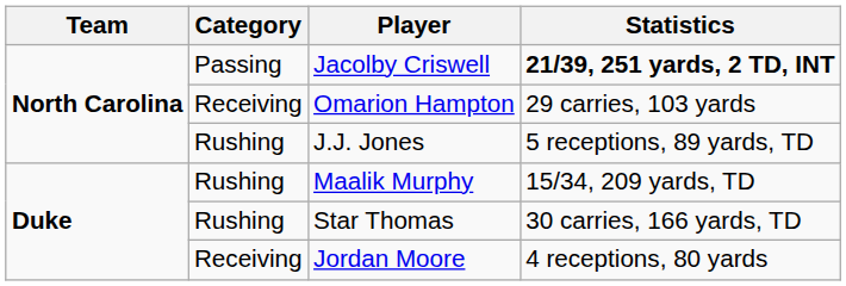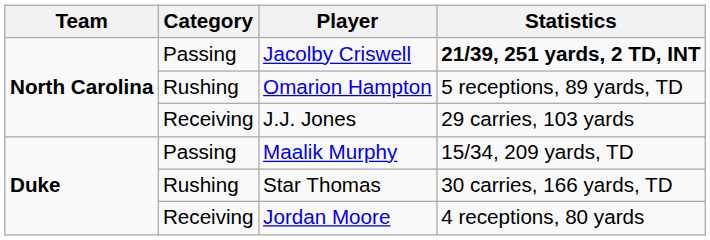Omarion Hampton | Category: Receiving -> Rushing
Omarion Hampton | Statistics: 29 carries, 103 yards -> 5 receptions, 89 yards, TD
J.J. Jones | Category: Rushing -> Receiving
J.J. Jones | Statistics: 5 receptions, 89 yards, TD -> 29 carries, 103 yards
Maalik Murphy | Category: Rushing -> Passing
